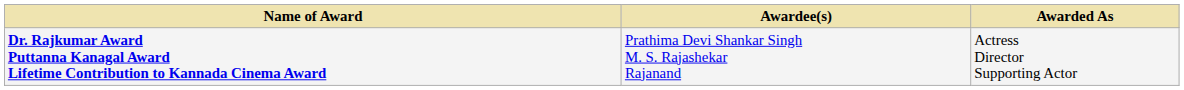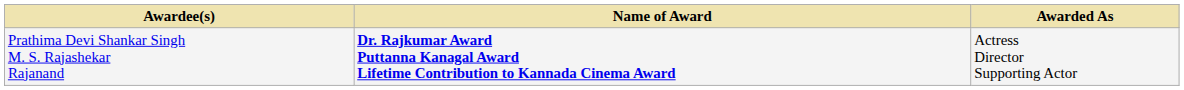columns swapped: Name of Award <-> Awardee(s)
